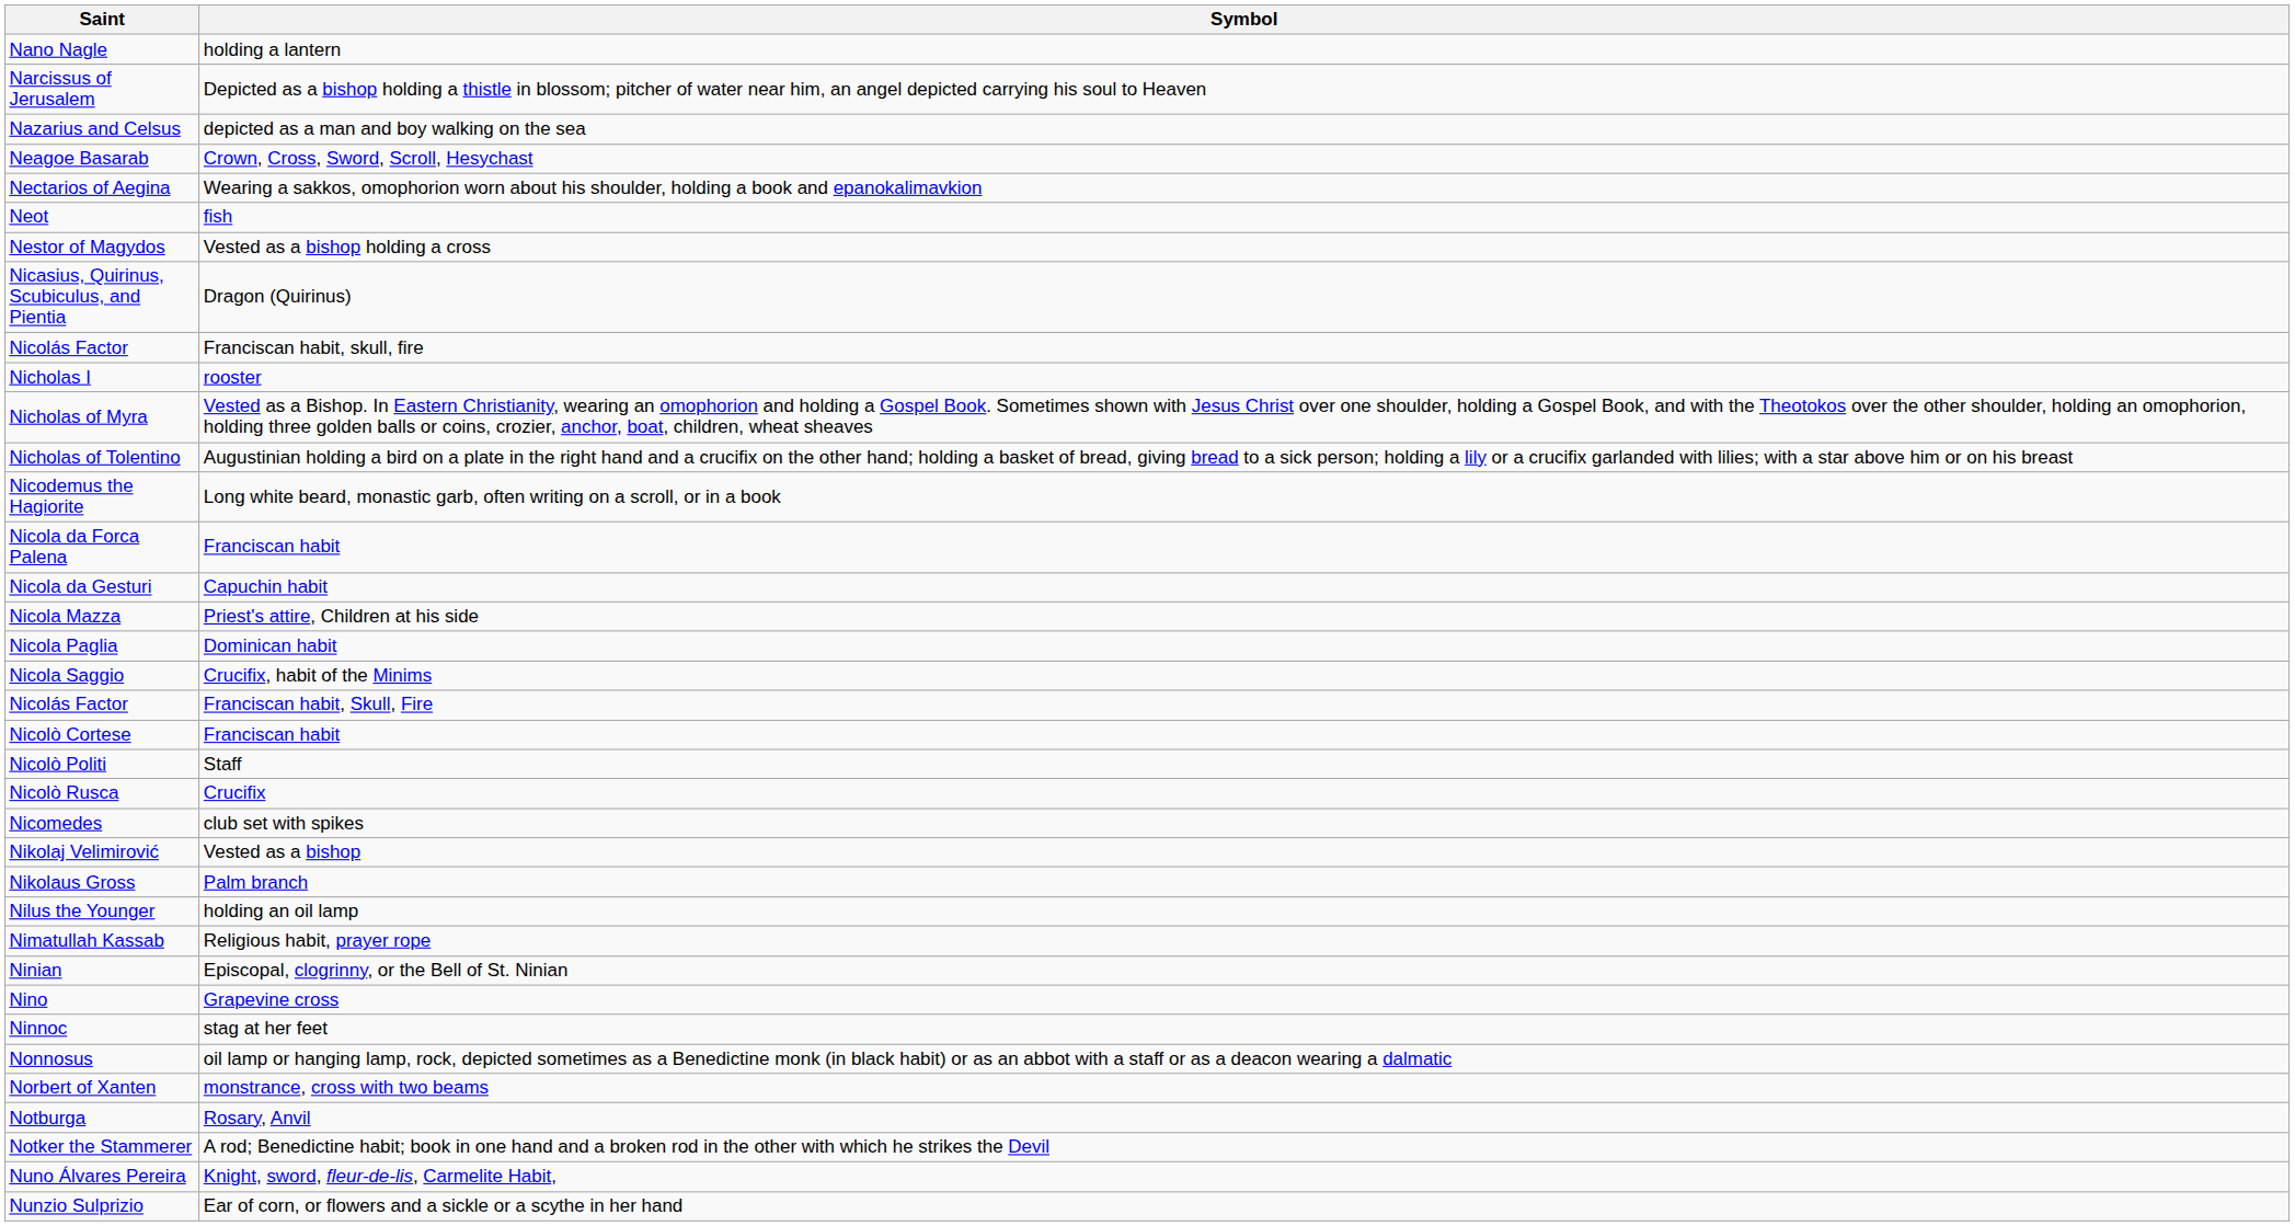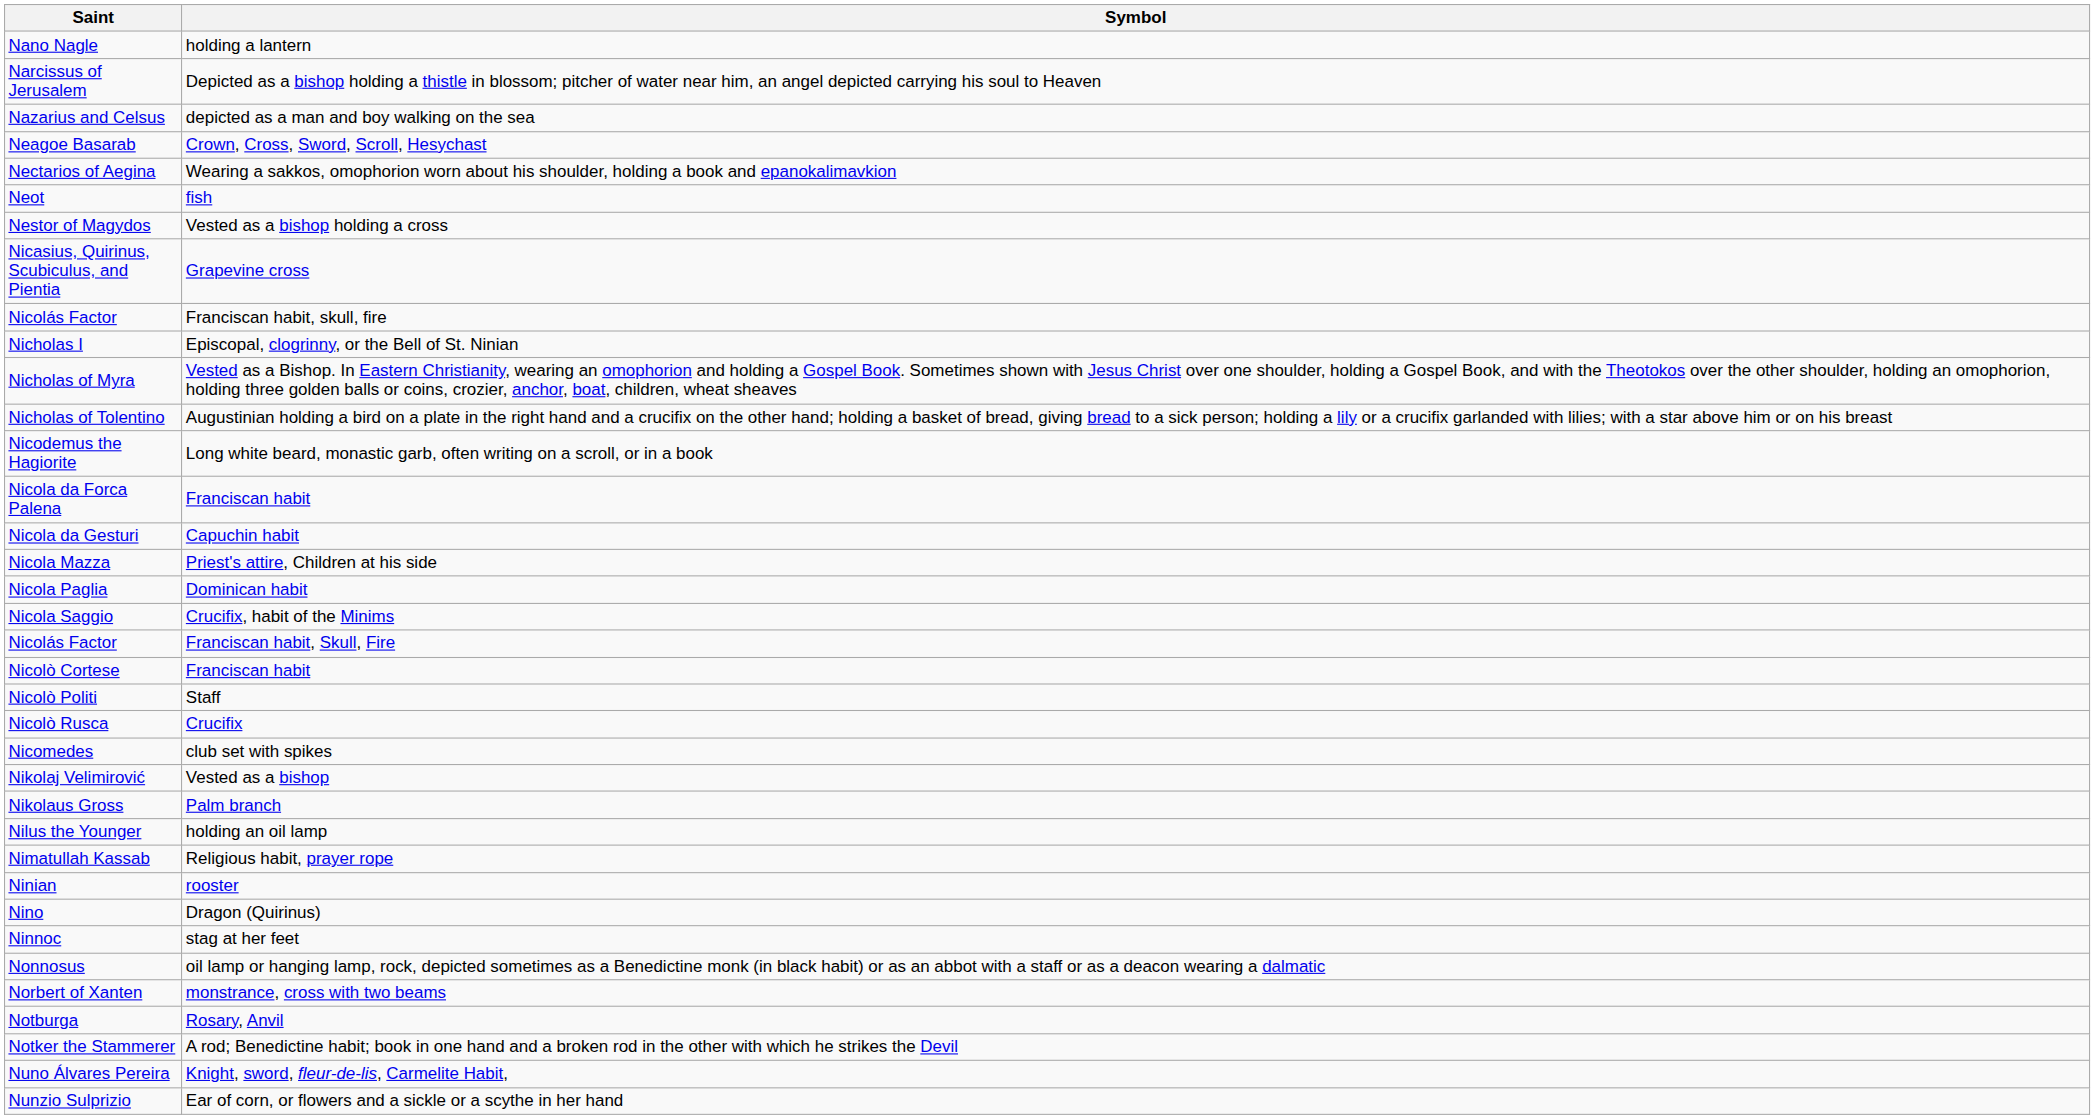row 9 | Symbol: Dragon (Quirinus) -> Grapevine cross
row 11 | Symbol: rooster -> Episcopal, clogrinny, or the Bell of St. Ninian
row 29 | Symbol: Episcopal, clogrinny, or the Bell of St. Ninian -> rooster
row 30 | Symbol: Grapevine cross -> Dragon (Quirinus)
